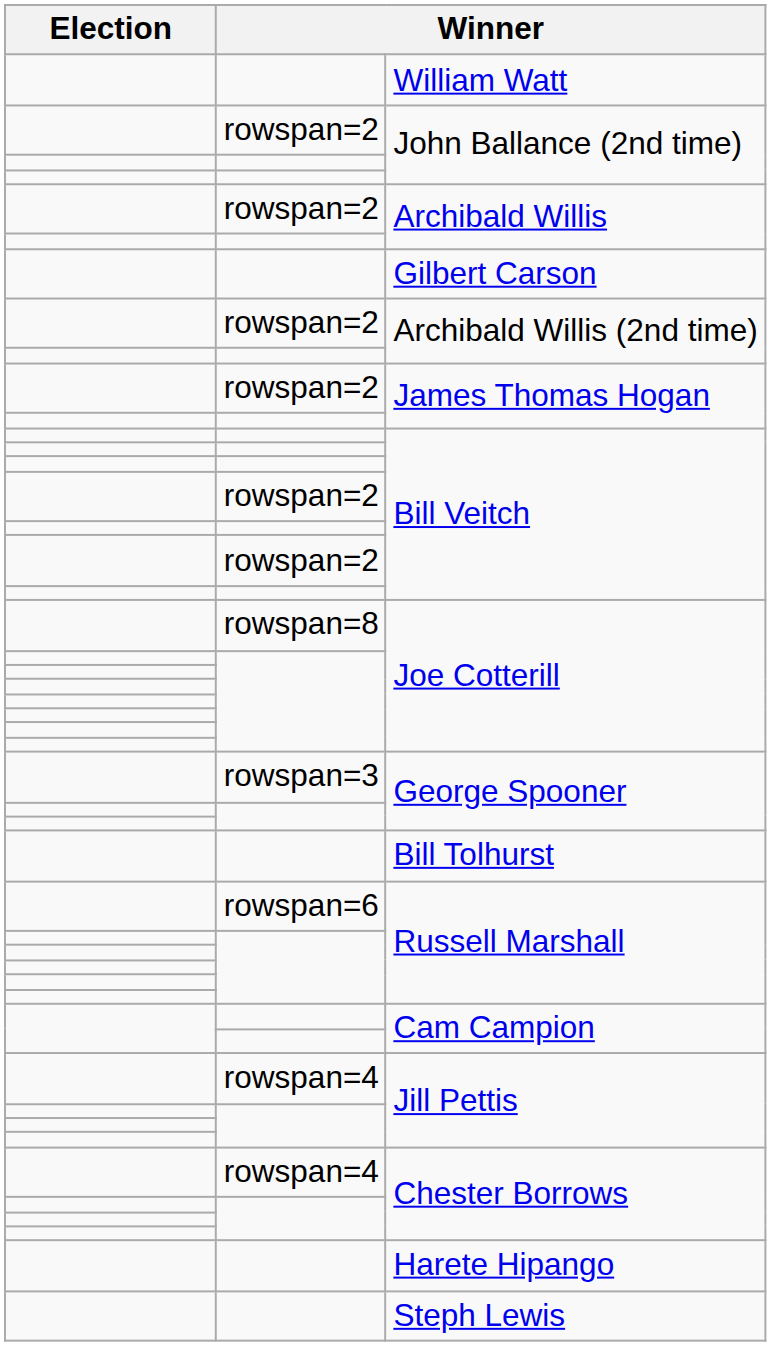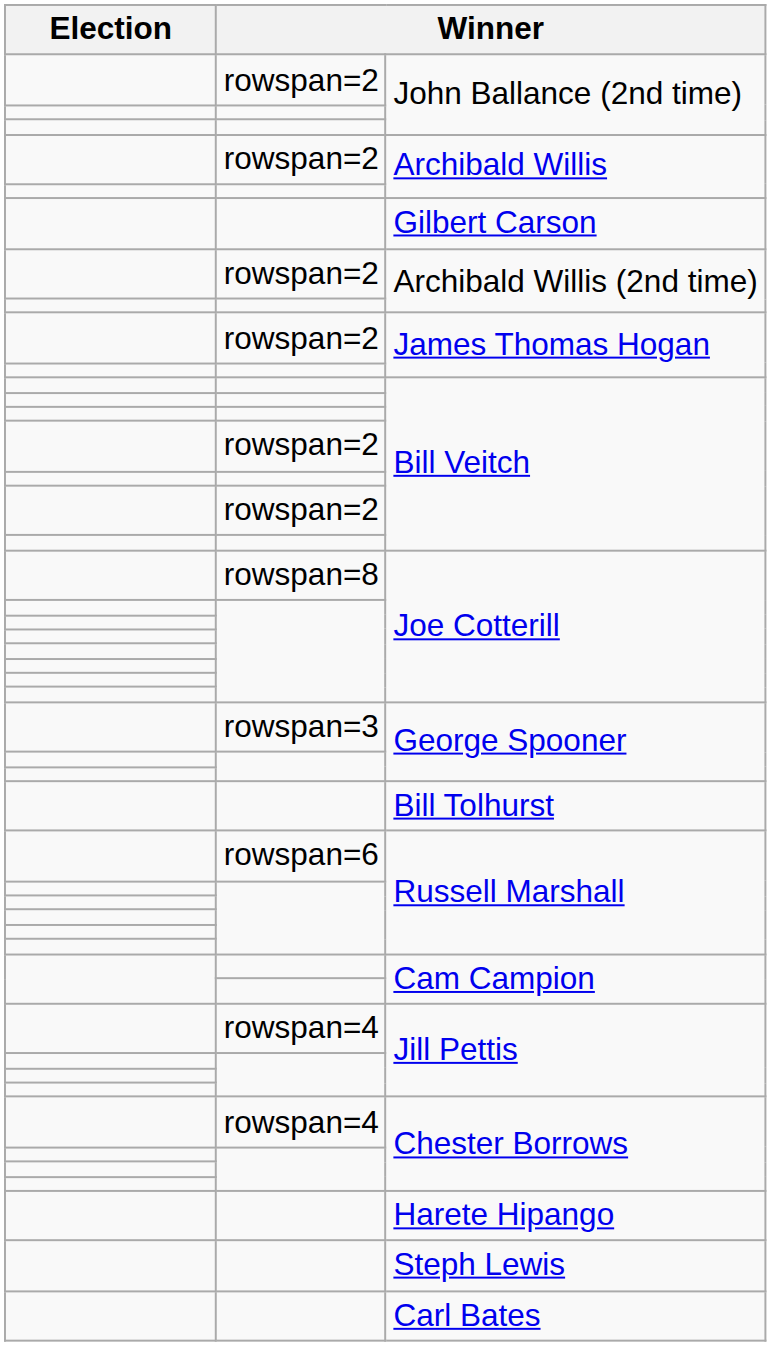- row: William Watt
+ row: Carl Bates
